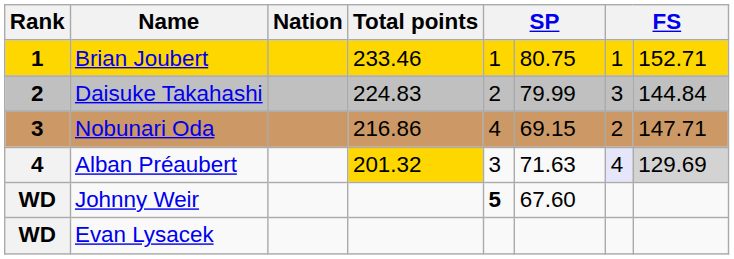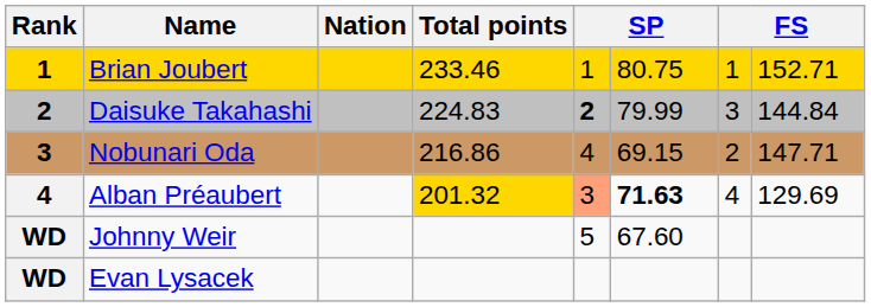Daisuke Takahashi | column 5: normal -> bold
Alban Préaubert | column 5: no background -> lightsalmon background
Alban Préaubert | column 6: normal -> bold
Alban Préaubert | column 7: lavender background -> no background
Alban Préaubert | column 8: lightgrey background -> no background
Johnny Weir | column 5: bold -> normal
